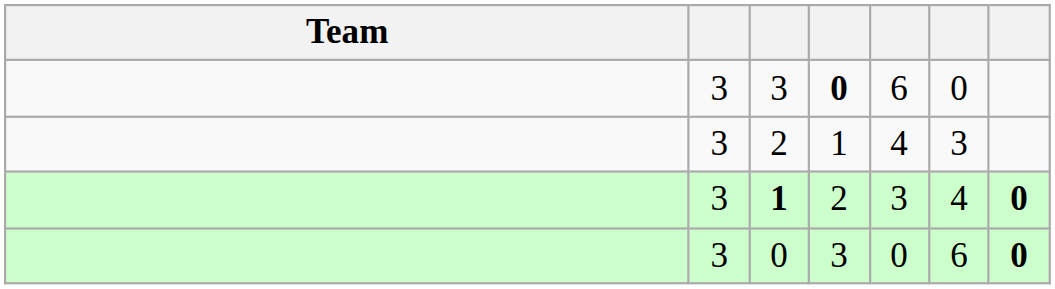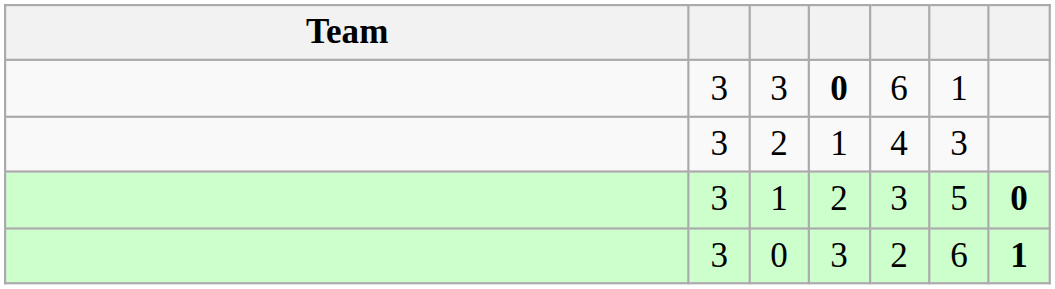row 2 | column 6: 0 -> 1
row 4 | column 3: bold -> normal
row 4 | column 6: 4 -> 5
row 5 | column 5: 0 -> 2
row 5 | column 7: 0 -> 1
